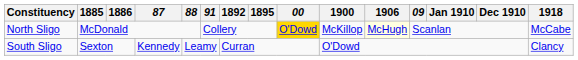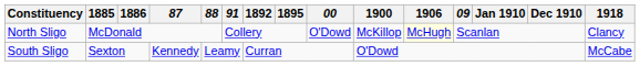North Sligo | 00: gold background -> no background
North Sligo | 1918: McCabe -> Clancy
South Sligo | 1918: Clancy -> McCabe
